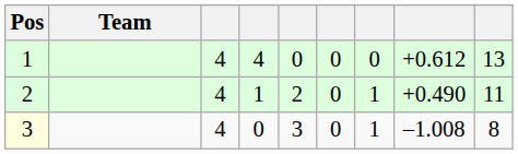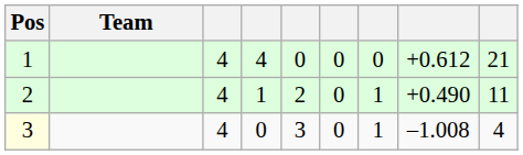row 2 | column 9: 13 -> 21
row 4 | column 9: 8 -> 4
